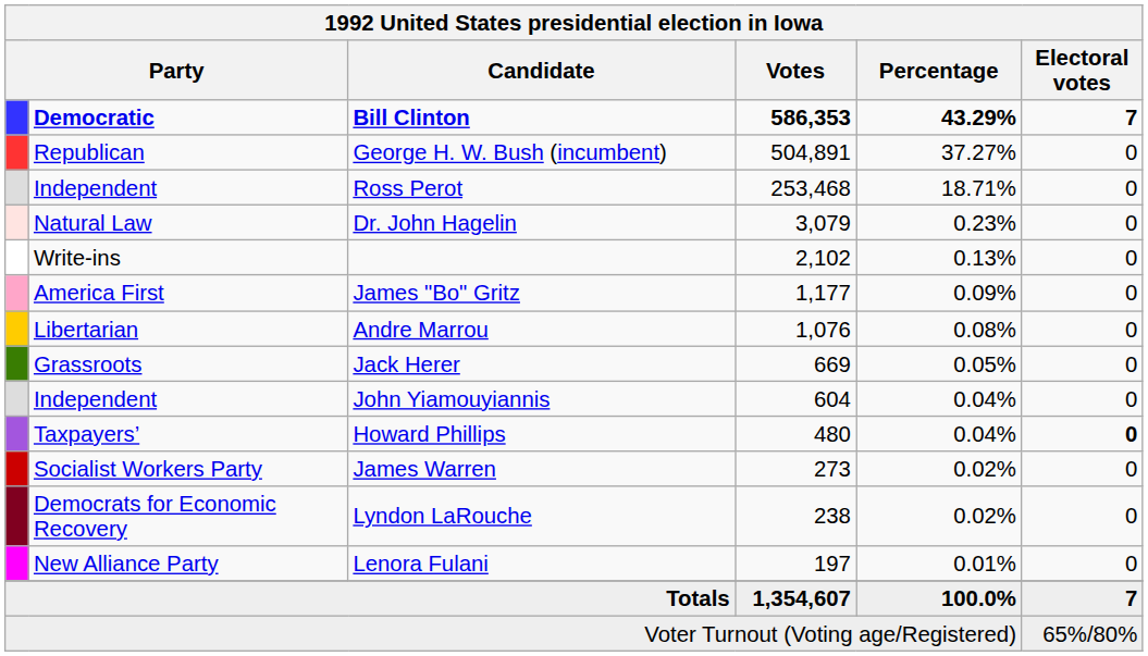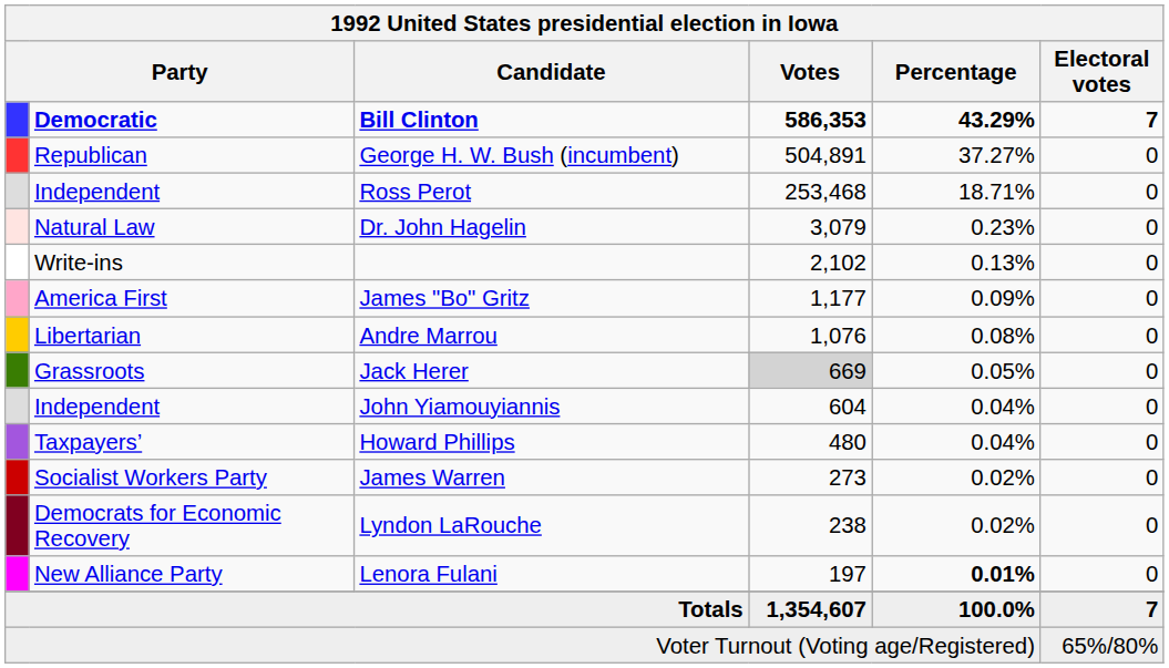Jack Herer | Votes: no background -> lightgrey background
Howard Phillips | Electoral votes: bold -> normal
Lenora Fulani | Percentage: normal -> bold
